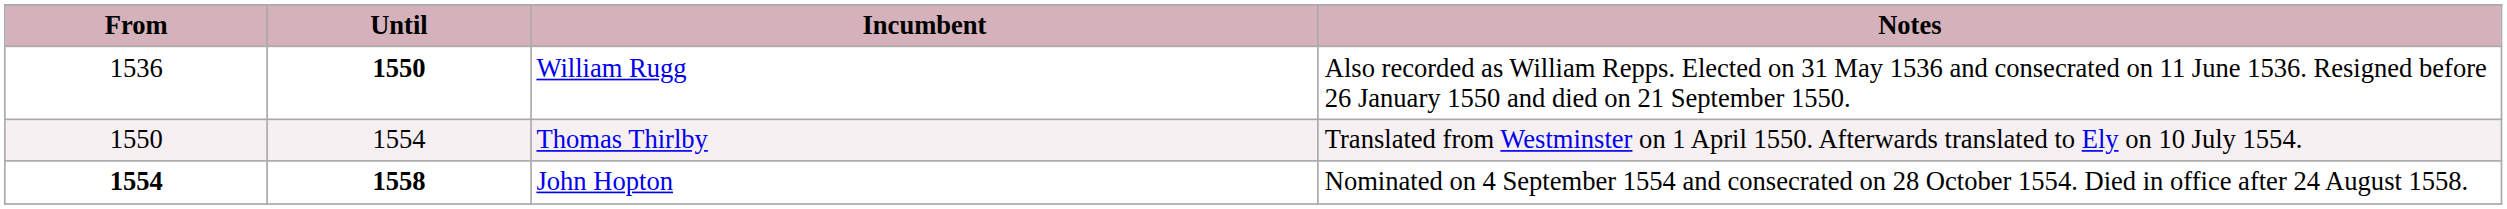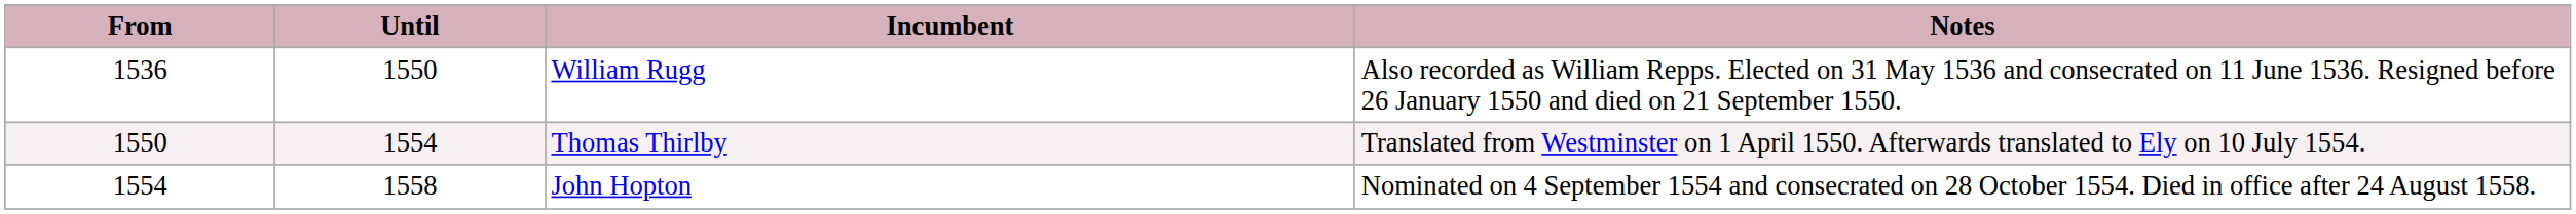William Rugg | Until: bold -> normal
John Hopton | From: bold -> normal
John Hopton | Until: bold -> normal
